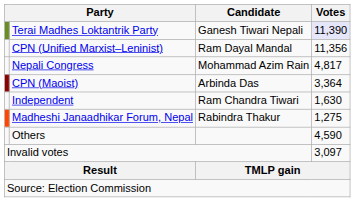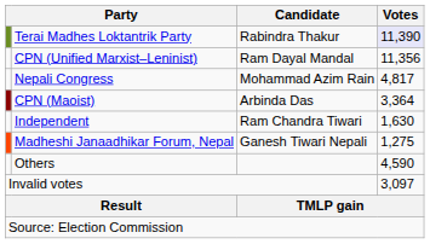Terai Madhes Loktantrik Party | Candidate: Ganesh Tiwari Nepali -> Rabindra Thakur
Madheshi Janaadhikar Forum, Nepal | Candidate: Rabindra Thakur -> Ganesh Tiwari Nepali
